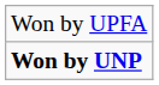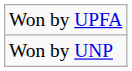row 2 | column 1: bold -> normal
